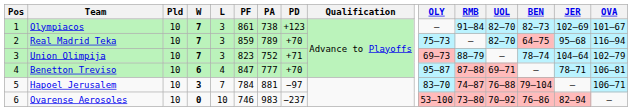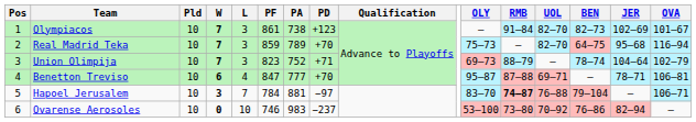Hapoel Jerusalem | RMB: normal -> bold
